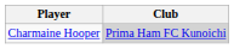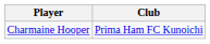Charmaine Hooper | Club: lightgrey background -> no background
